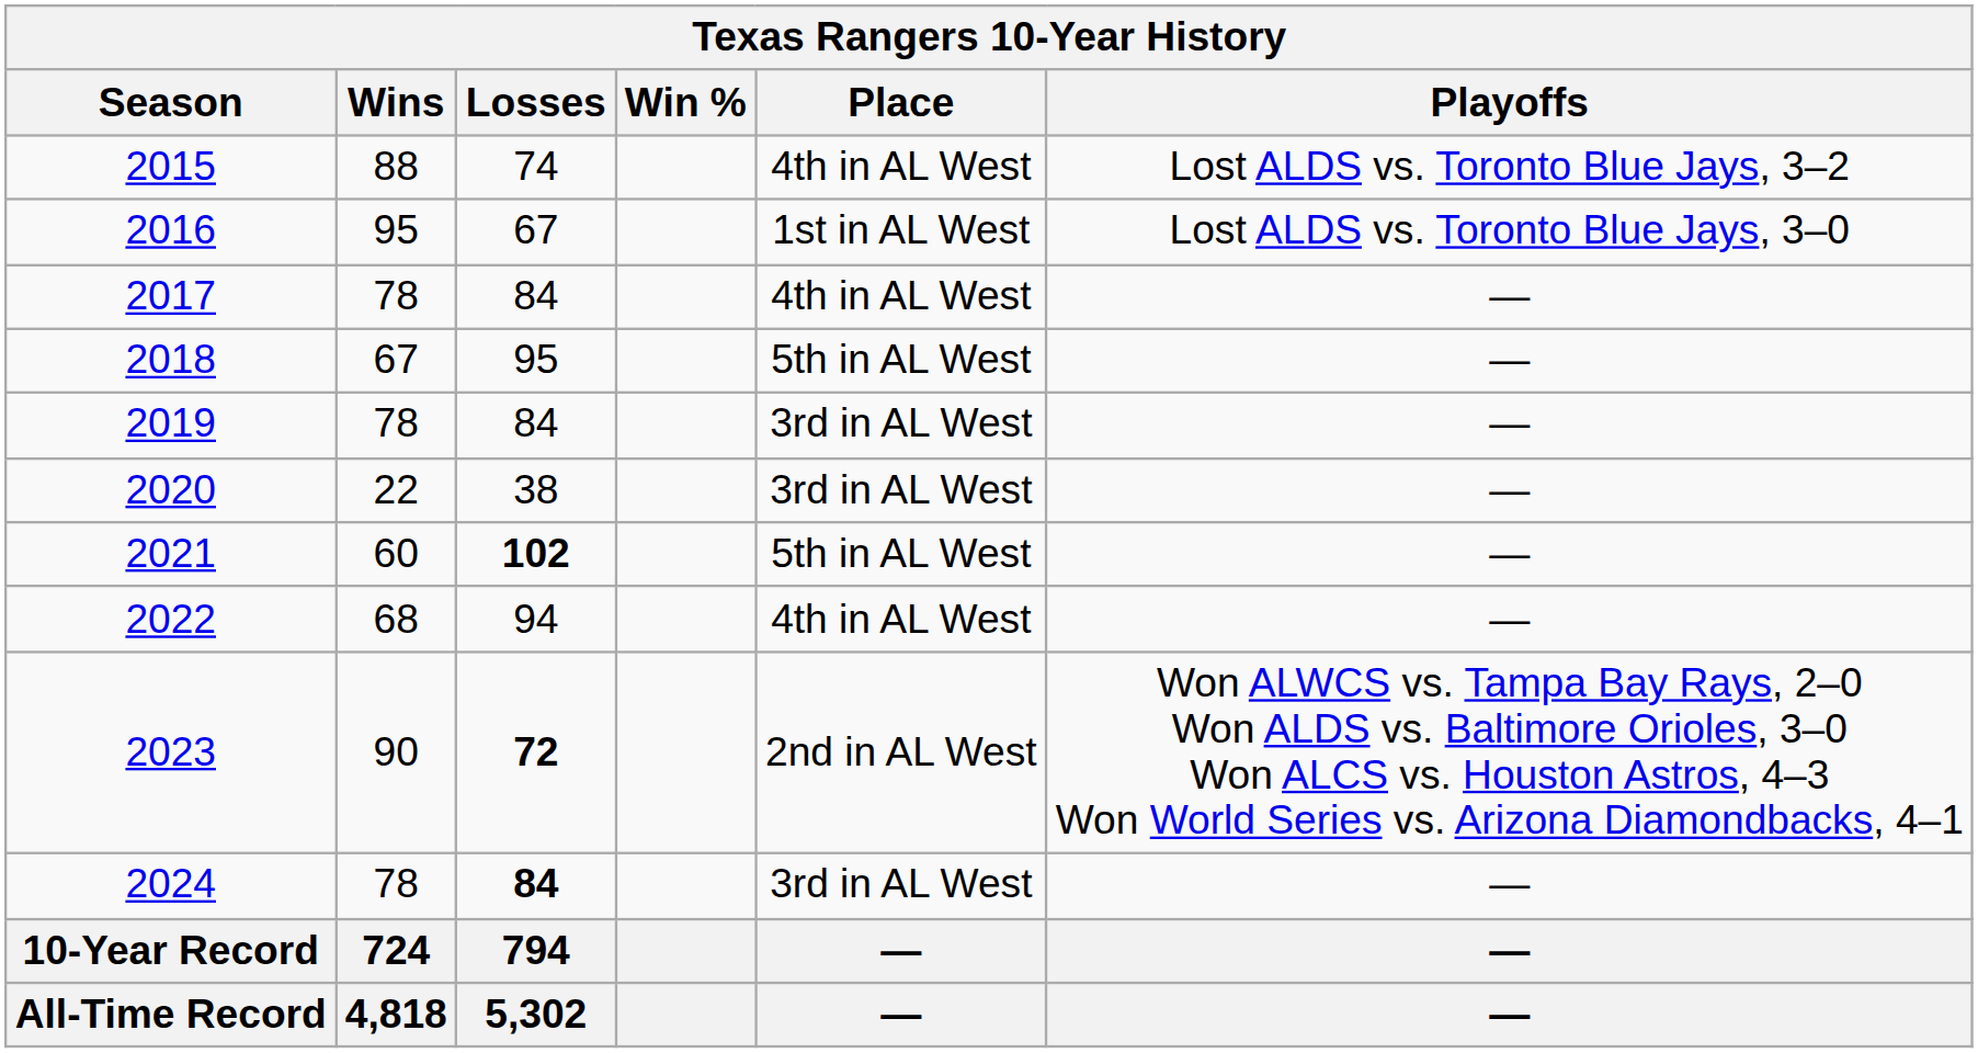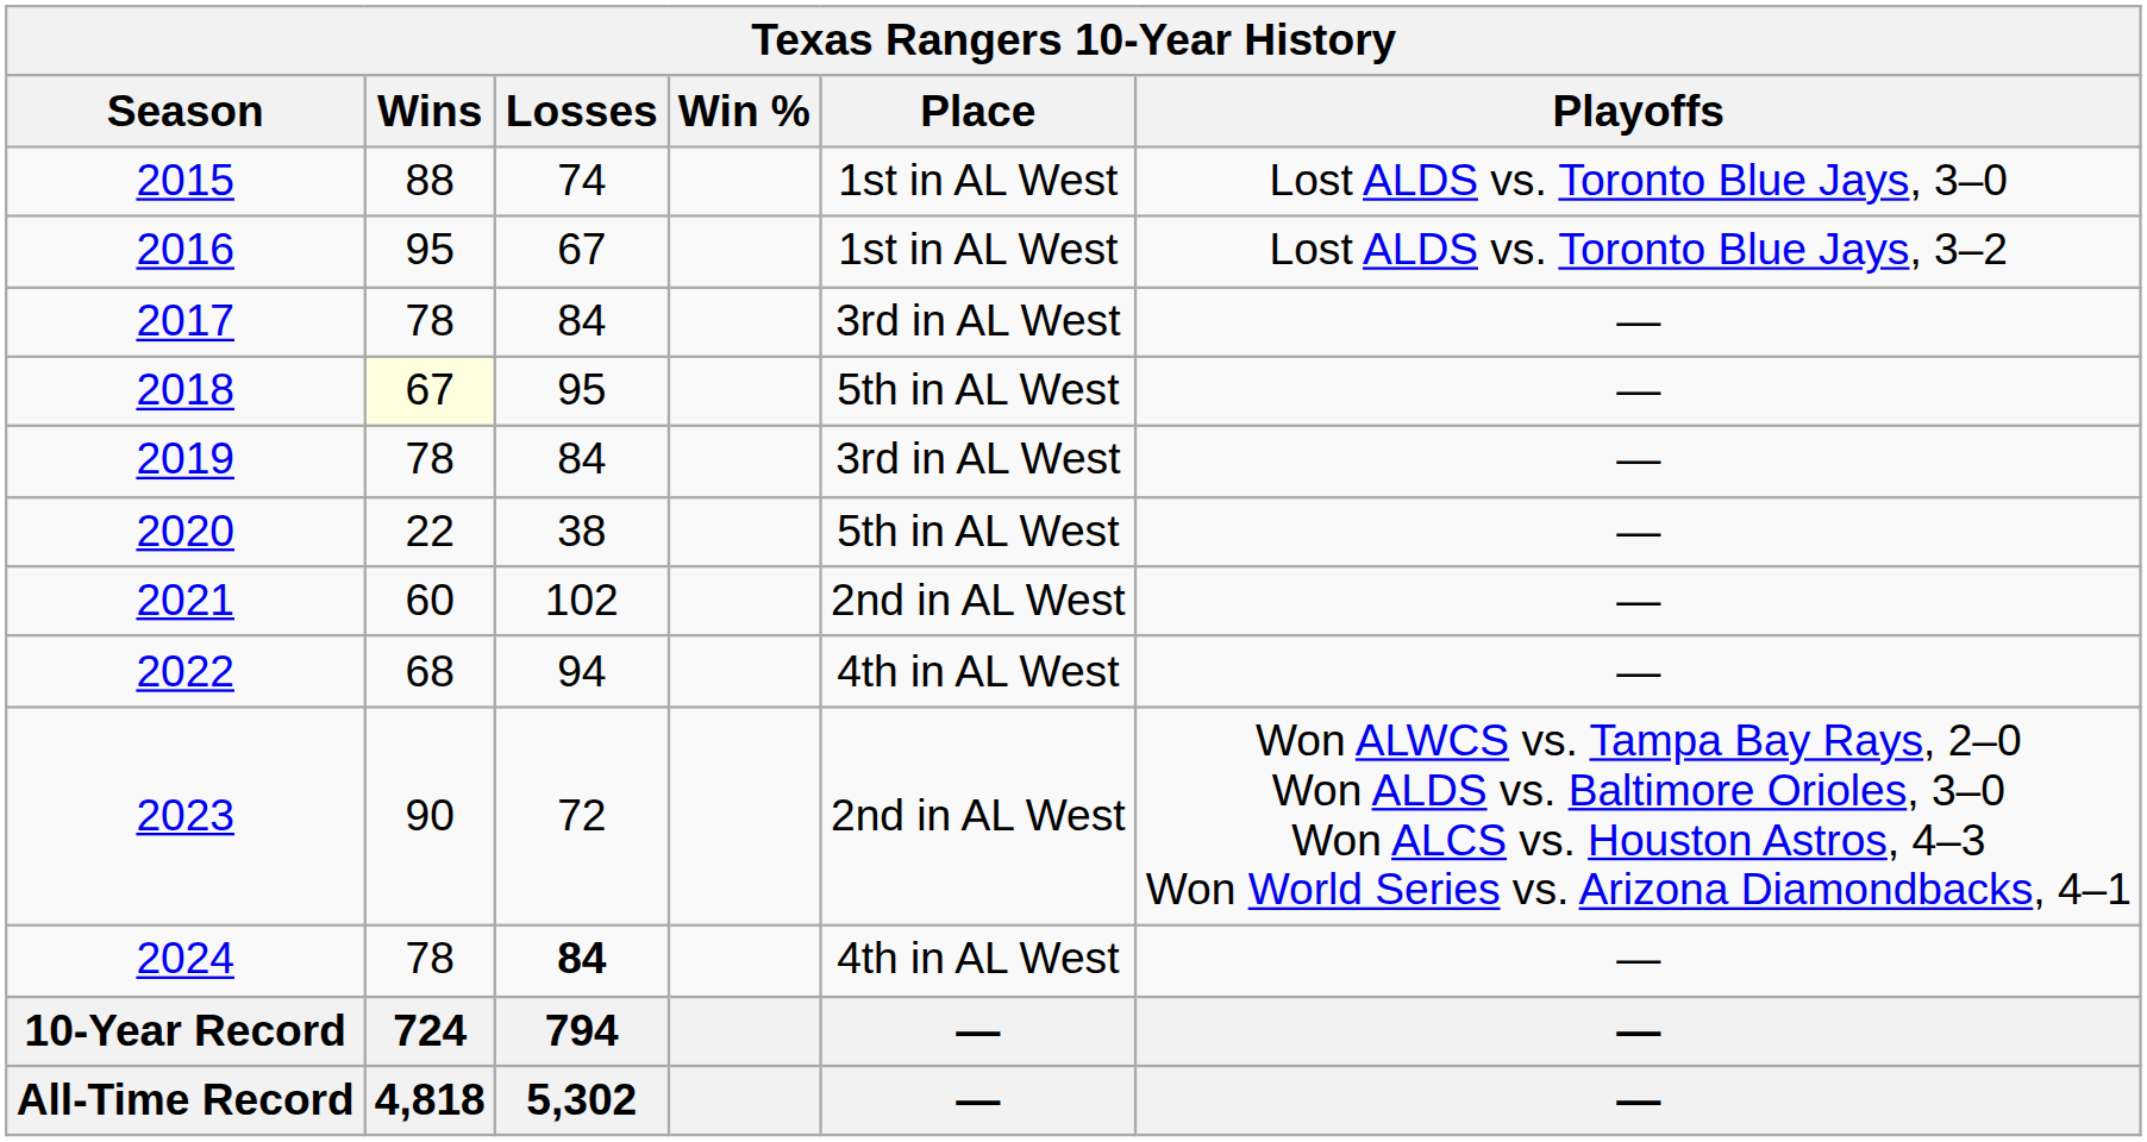2015 | Place: 4th in AL West -> 1st in AL West
2015 | Playoffs: Lost ALDS vs. Toronto Blue Jays, 3–2 -> Lost ALDS vs. Toronto Blue Jays, 3–0
2016 | Playoffs: Lost ALDS vs. Toronto Blue Jays, 3–0 -> Lost ALDS vs. Toronto Blue Jays, 3–2
2017 | Place: 4th in AL West -> 3rd in AL West
2018 | Wins: no background -> lightyellow background
2020 | Place: 3rd in AL West -> 5th in AL West
2021 | Losses: bold -> normal
2021 | Place: 5th in AL West -> 2nd in AL West
2023 | Losses: bold -> normal
2024 | Place: 3rd in AL West -> 4th in AL West
